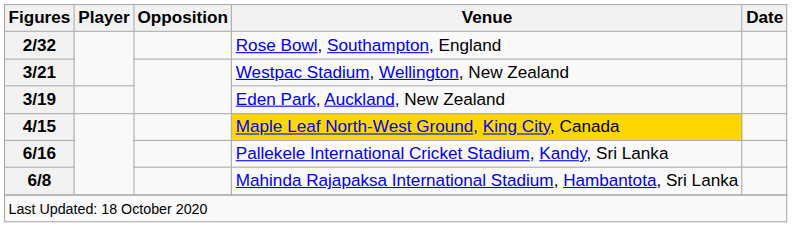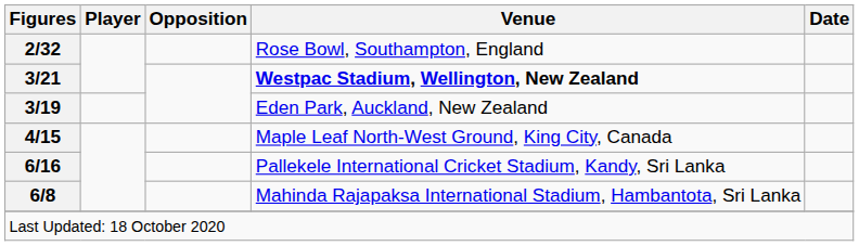Westpac Stadium, Wellington, New Zealand | Venue: normal -> bold
Maple Leaf North-West Ground, King City, Canada | Venue: gold background -> no background
